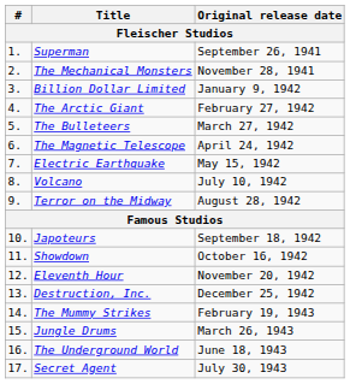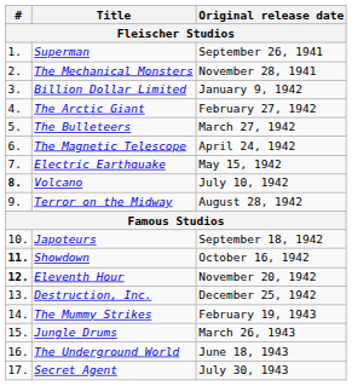Volcano | #: normal -> bold
Showdown | #: normal -> bold
Eleventh Hour | #: normal -> bold
